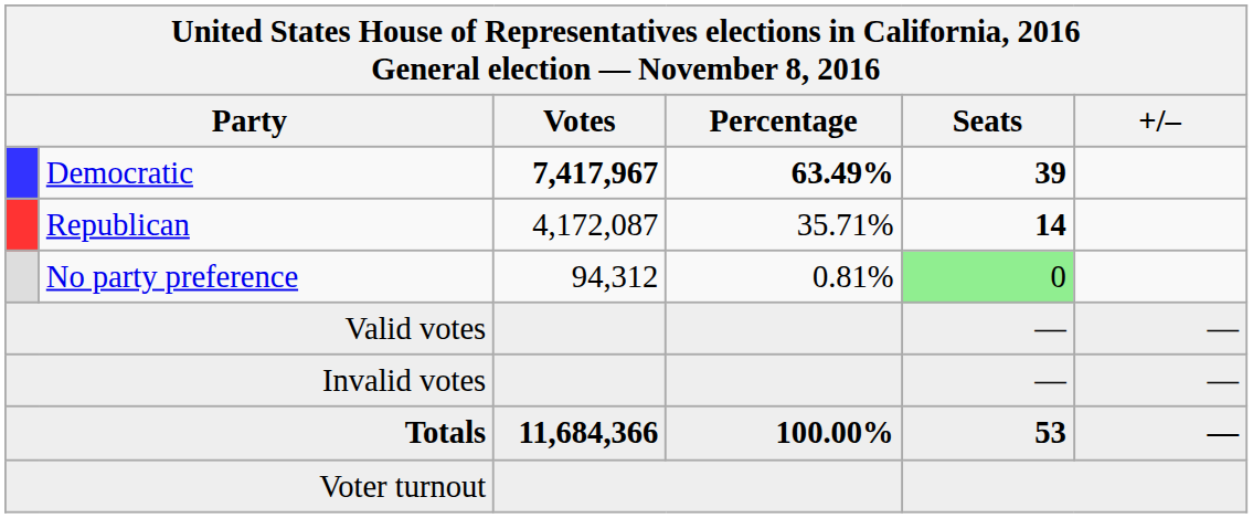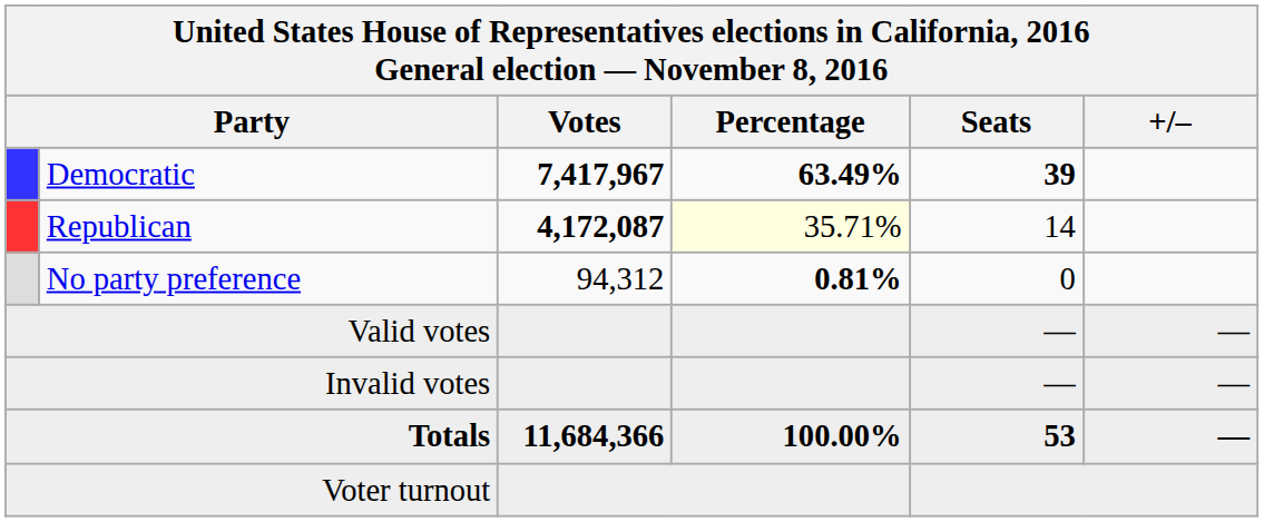Republican | Votes: normal -> bold
Republican | Percentage: no background -> lightyellow background
Republican | Seats: bold -> normal
No party preference | Percentage: normal -> bold
No party preference | Seats: lightgreen background -> no background
